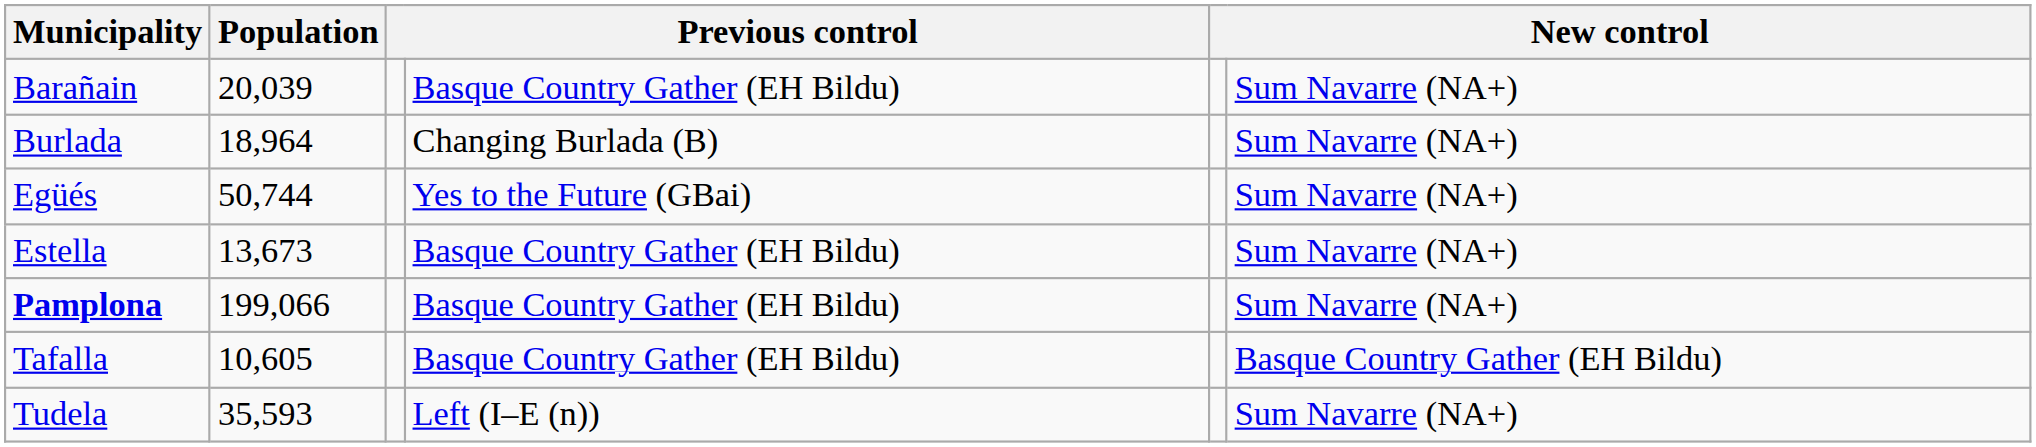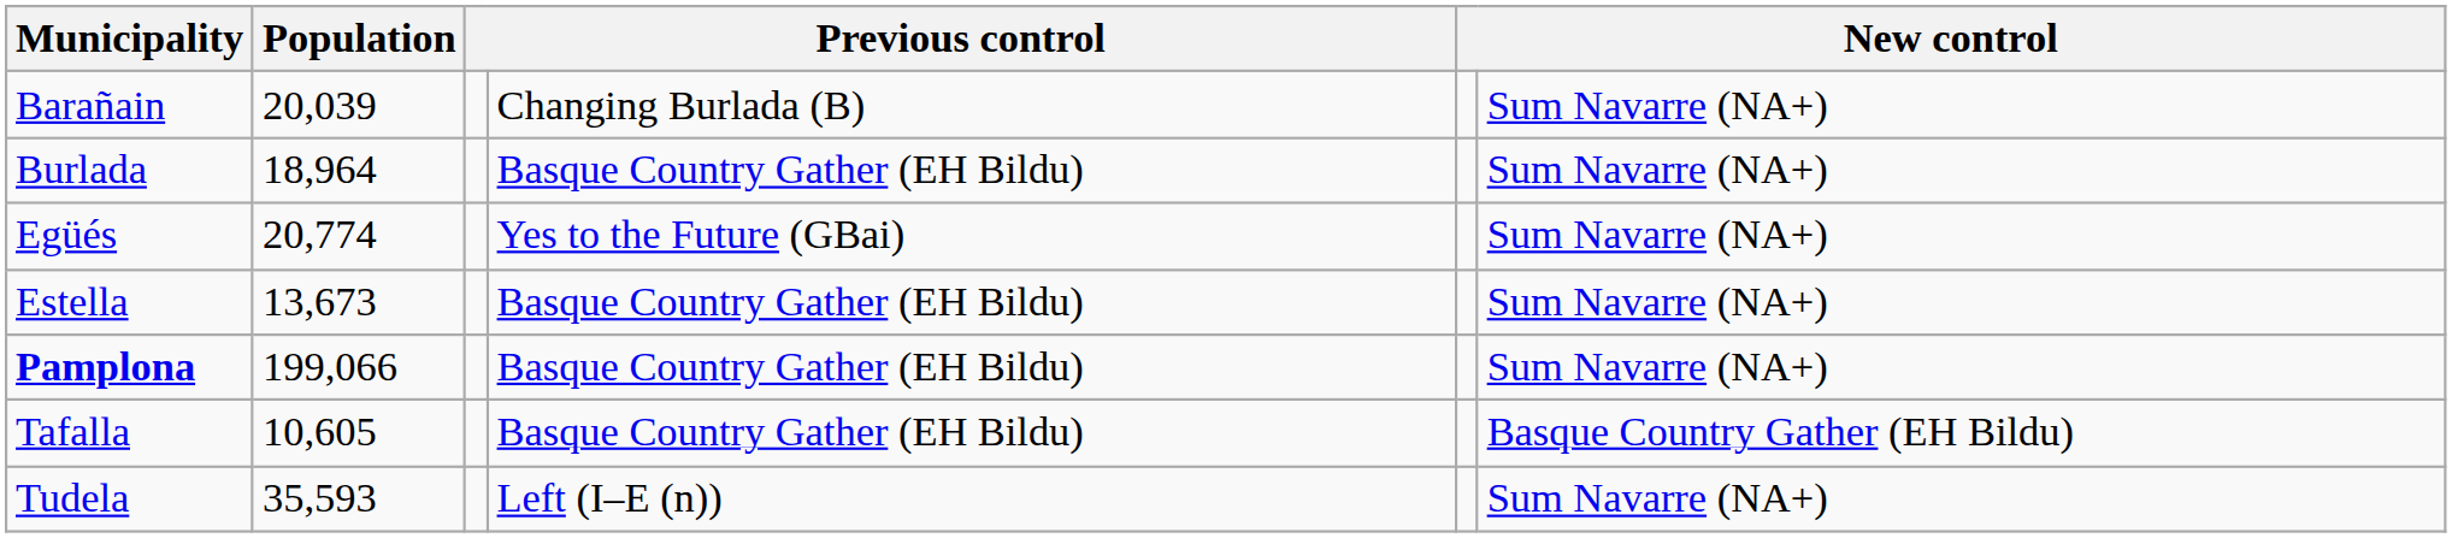Barañain | column 4: Basque Country Gather (EH Bildu) -> Changing Burlada (B)
Burlada | column 4: Changing Burlada (B) -> Basque Country Gather (EH Bildu)
Egüés | Population: 50,744 -> 20,774
